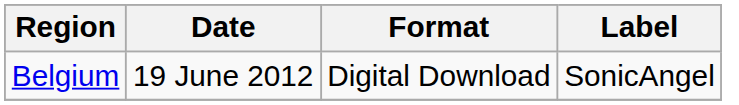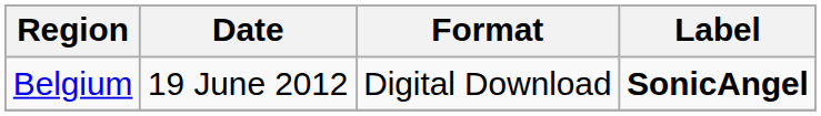Belgium | Label: normal -> bold
